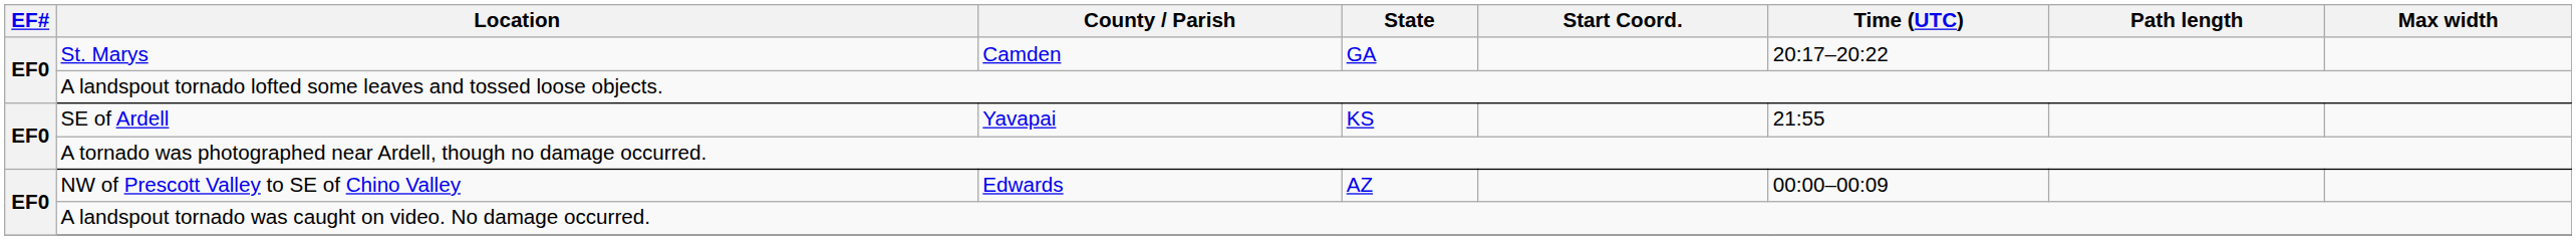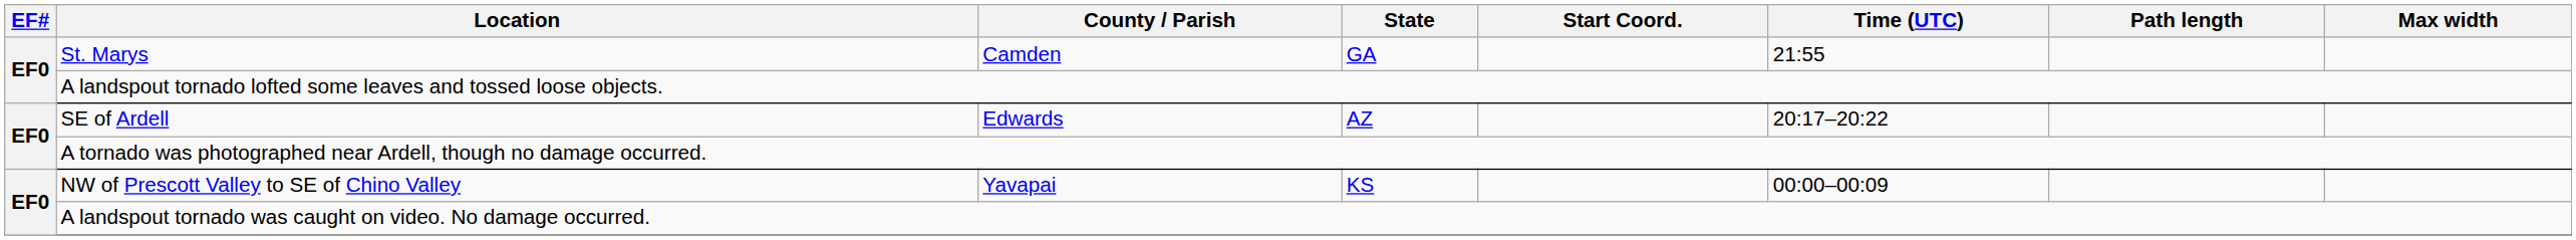St. Marys | Time (UTC): 20:17–20:22 -> 21:55
SE of Ardell | County / Parish: Yavapai -> Edwards
SE of Ardell | State: KS -> AZ
SE of Ardell | Time (UTC): 21:55 -> 20:17–20:22
NW of Prescott Valley to SE of Chino Valley | County / Parish: Edwards -> Yavapai
NW of Prescott Valley to SE of Chino Valley | State: AZ -> KS
